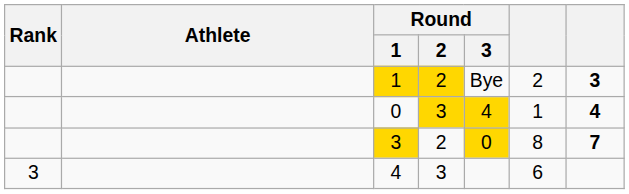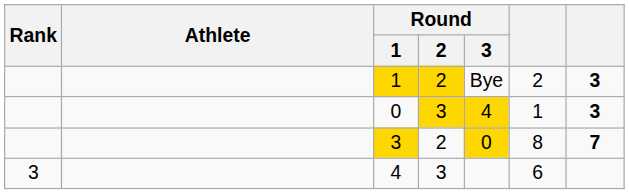row 4 | column 7: 4 -> 3
